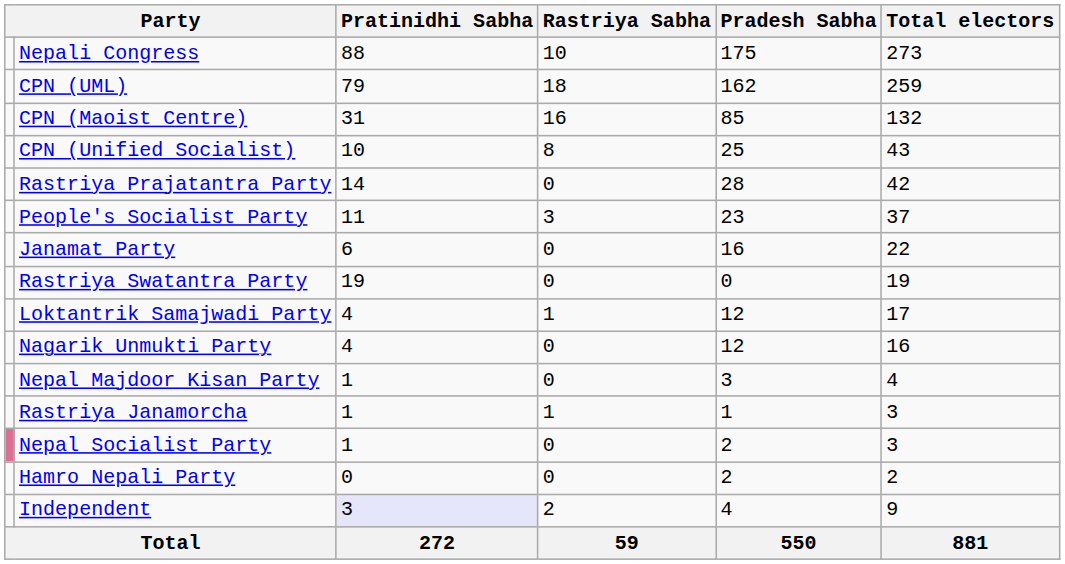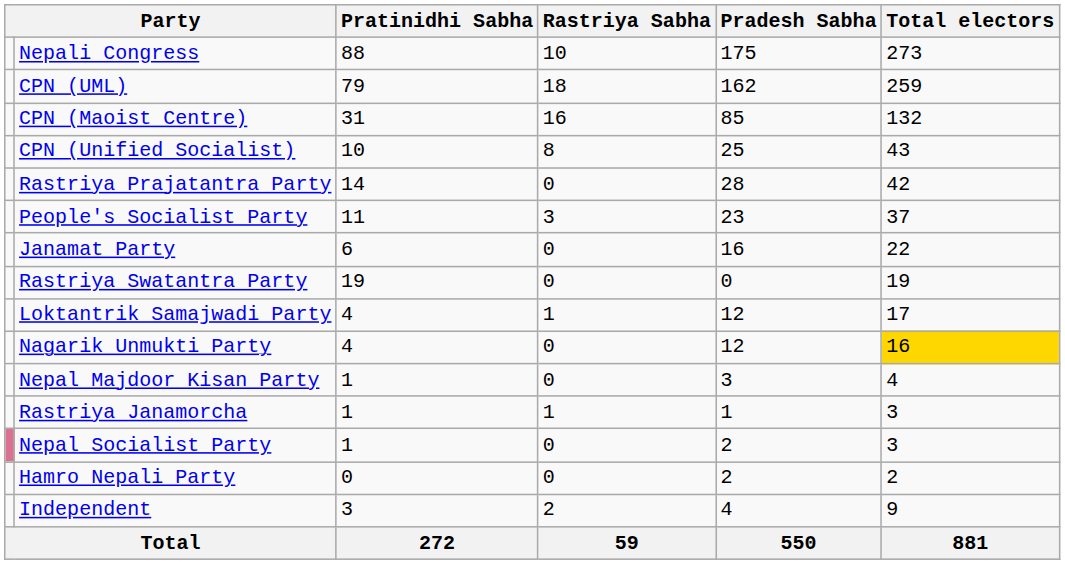Nagarik Unmukti Party | Total electors: no background -> gold background
Independent | Pratinidhi Sabha: lavender background -> no background
